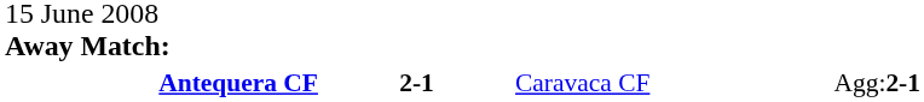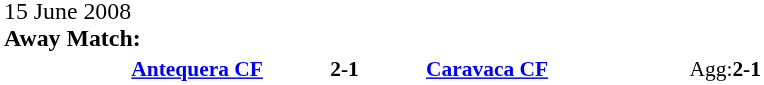Antequera CF | column 3: normal -> bold
